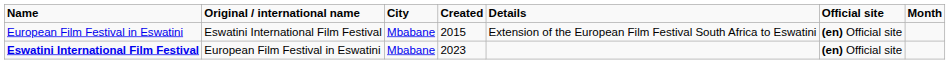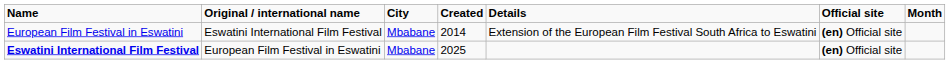row 2 | Created: 2015 -> 2014
row 3 | Created: 2023 -> 2025
